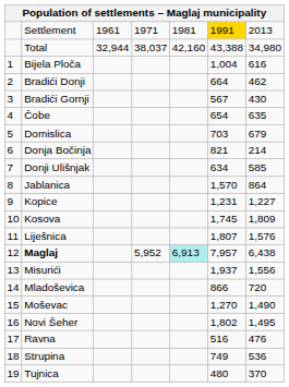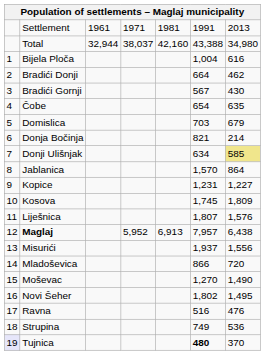Settlement | column 6: gold background -> no background
Donji Ulišnjak | column 7: no background -> khaki background
Maglaj | column 5: paleturquoise background -> no background
Tujnica | column 1: no background -> lavender background
Tujnica | column 6: normal -> bold
